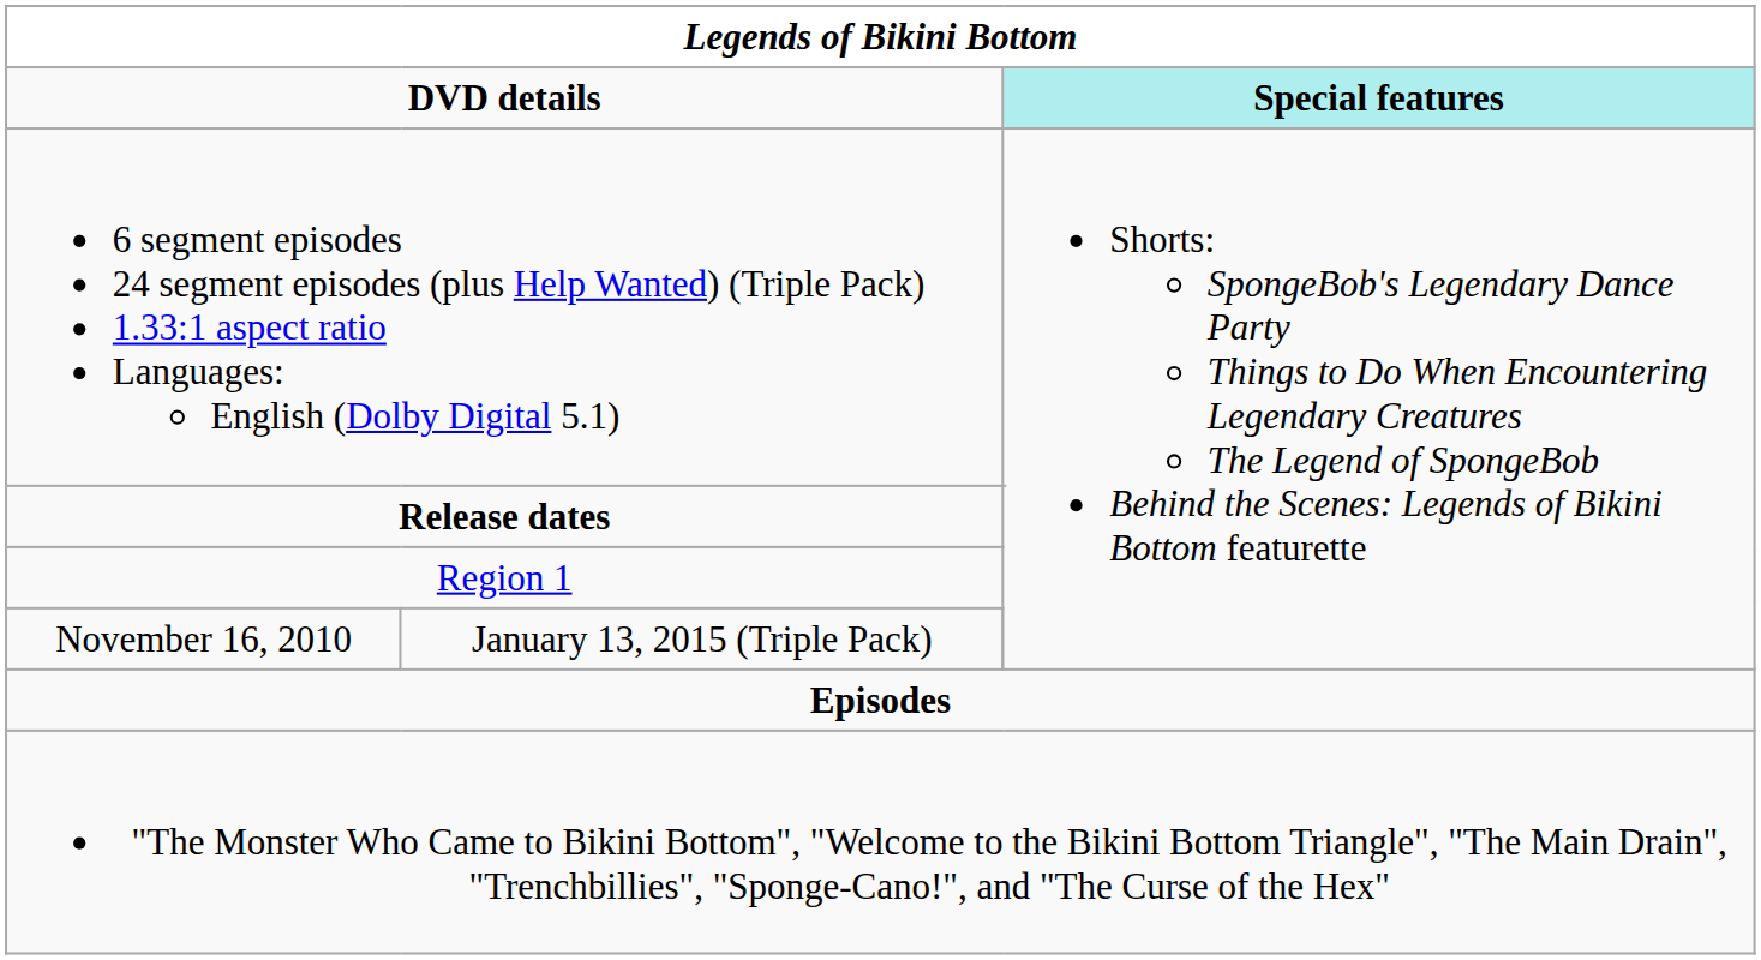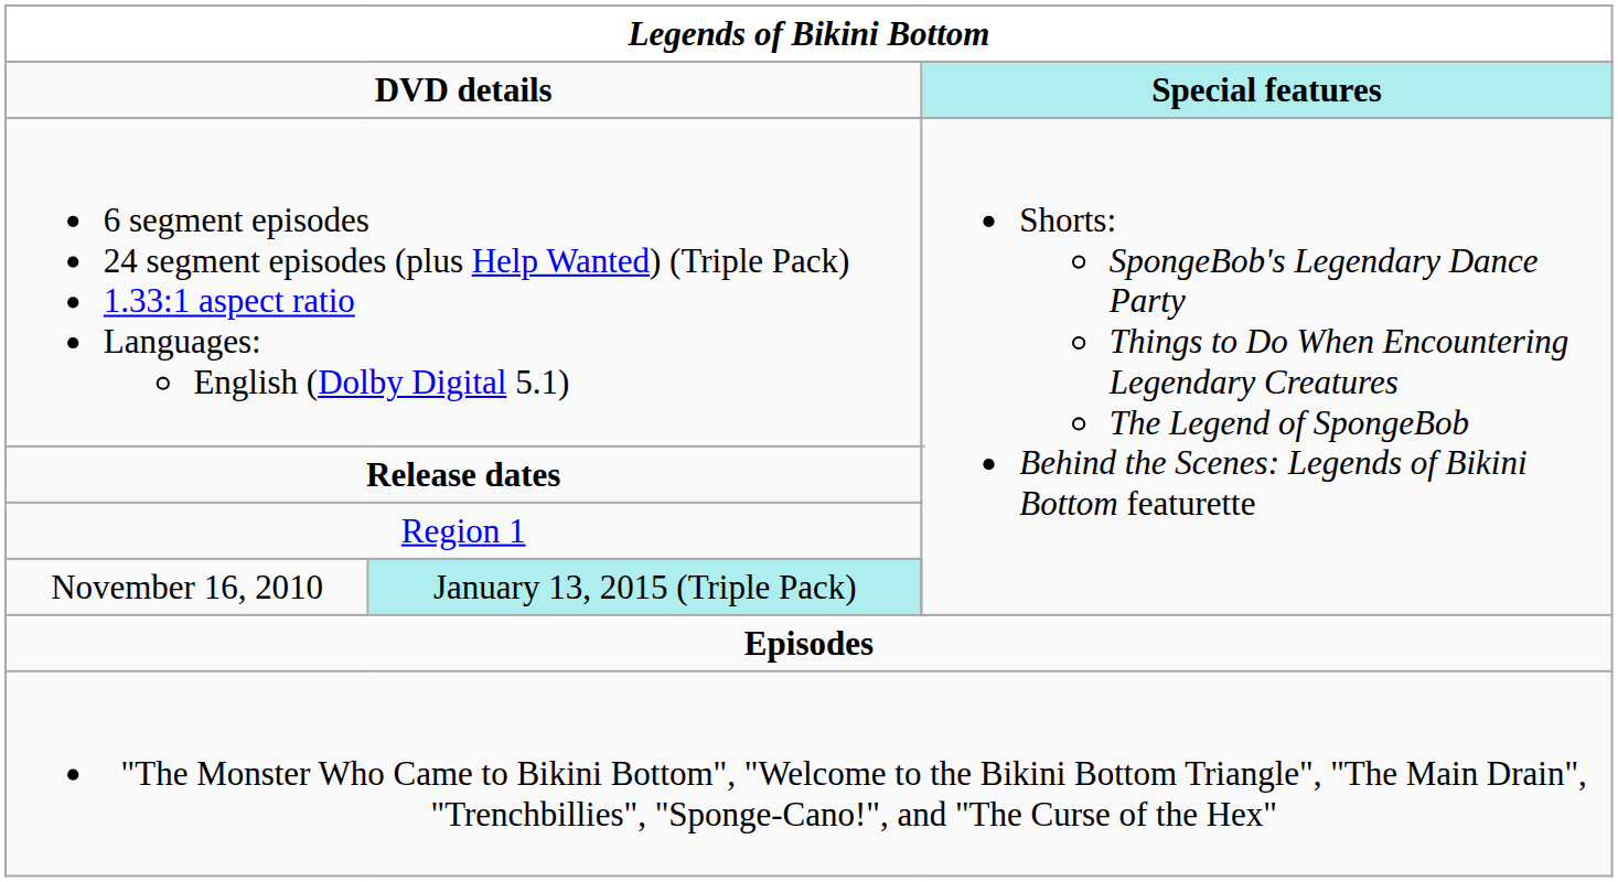November 16, 2010 | column 2: no background -> paleturquoise background
